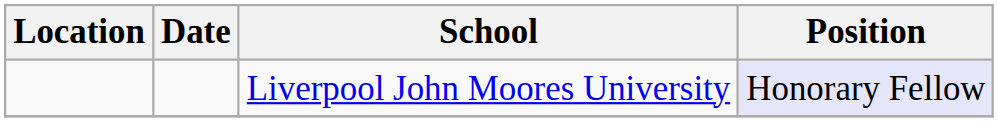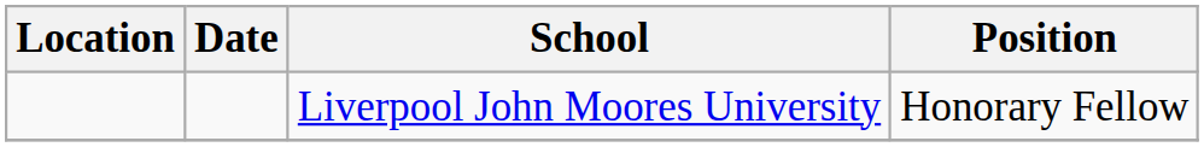Liverpool John Moores University | Position: lavender background -> no background
